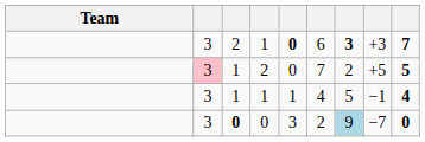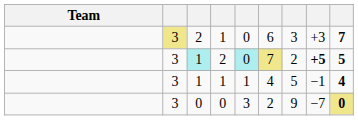row 2 | column 2: no background -> khaki background
row 2 | column 5: bold -> normal
row 2 | column 7: bold -> normal
row 3 | column 2: pink background -> no background
row 3 | column 3: no background -> paleturquoise background
row 3 | column 5: no background -> paleturquoise background
row 3 | column 6: no background -> khaki background
row 3 | column 8: normal -> bold
row 5 | column 3: bold -> normal
row 5 | column 7: lightblue background -> no background
row 5 | column 9: no background -> khaki background
